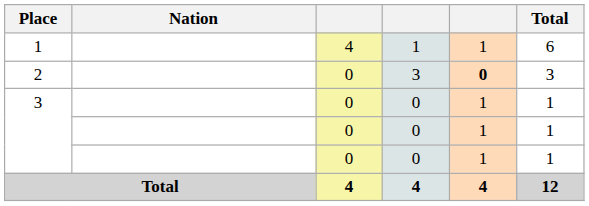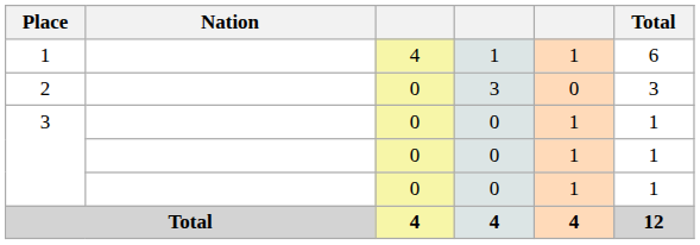2 | column 5: bold -> normal
